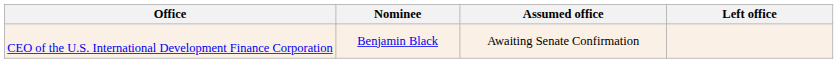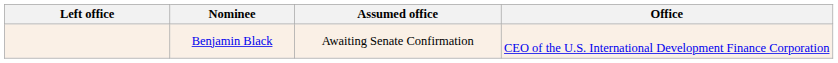columns swapped: Office <-> Left office
